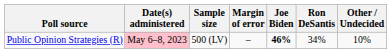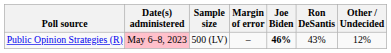Public Opinion Strategies (R) | Ron DeSantis: 34% -> 43%
Public Opinion Strategies (R) | Other / Undecided: 10% -> 12%
